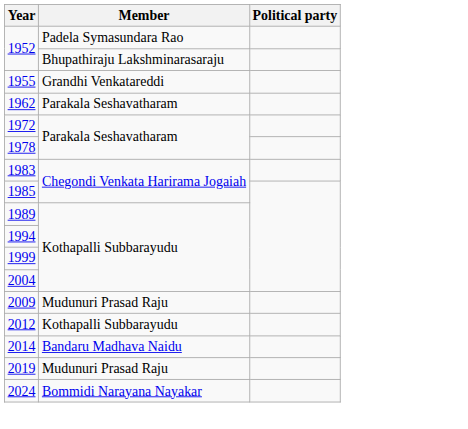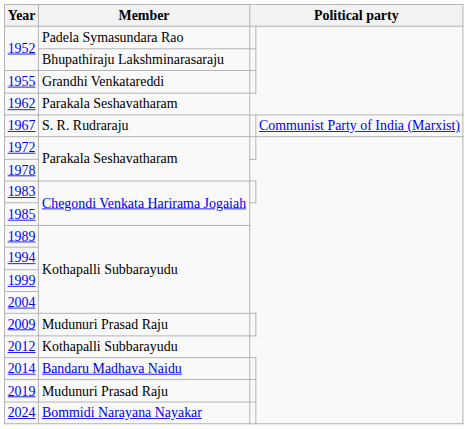+ row: 1967 | S. R. Rudraraju | Communist Party of India (Marxist)
